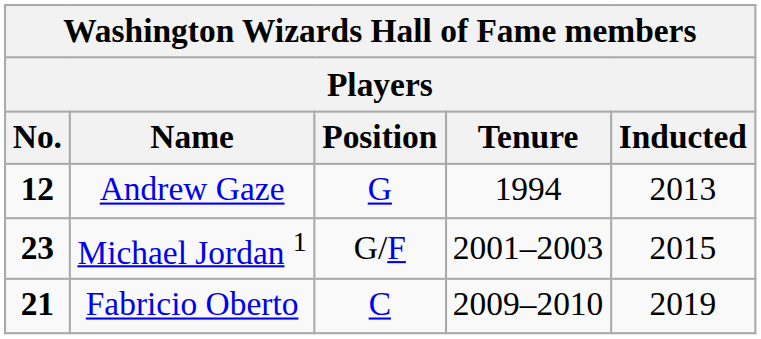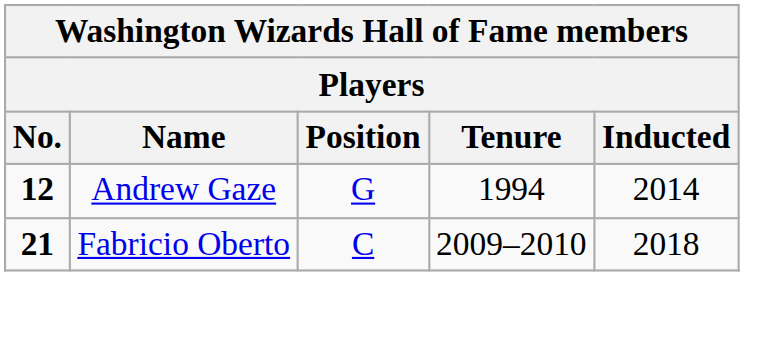Andrew Gaze | Inducted: 2013 -> 2014
- row: 23 | Michael Jordan 1 | G/F | 2001–2003 | 2015
Fabricio Oberto | Inducted: 2019 -> 2018
